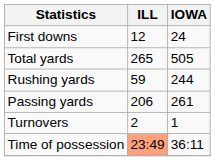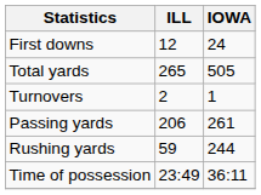rows swapped: Rushing yards <-> Turnovers
Time of possession | ILL: lightsalmon background -> no background
